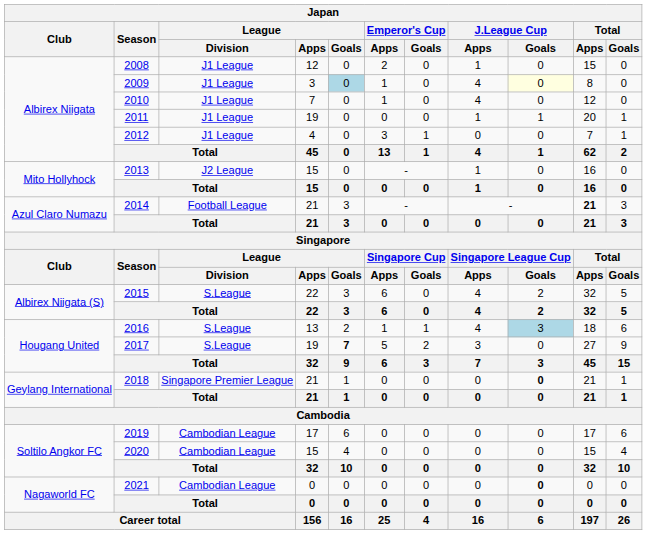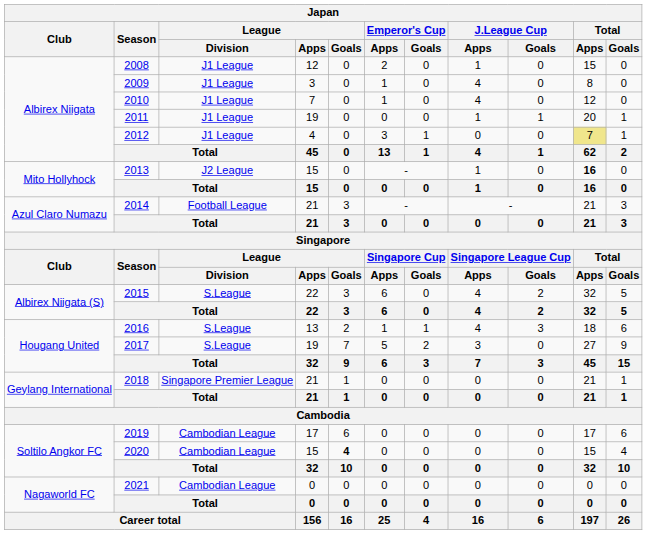2009 | League / Goals: lightblue background -> no background
2009 | J.League Cup / Goals: lightyellow background -> no background
2012 | Total / Apps: no background -> khaki background
2013 | Total / Apps: normal -> bold
2014 | Total / Apps: bold -> normal
2016 | J.League Cup / Goals: lightblue background -> no background
2017 | League / Goals: bold -> normal
2018 | J.League Cup / Goals: bold -> normal
2020 | League / Goals: normal -> bold
2021 | J.League Cup / Goals: bold -> normal
